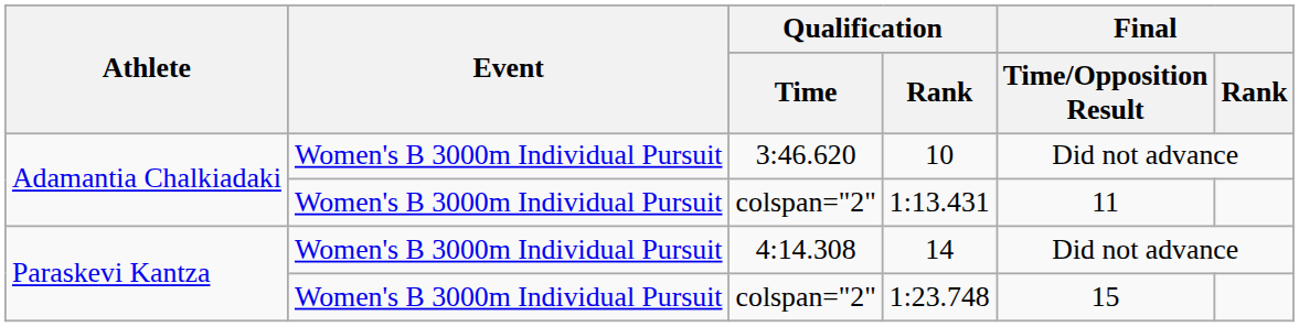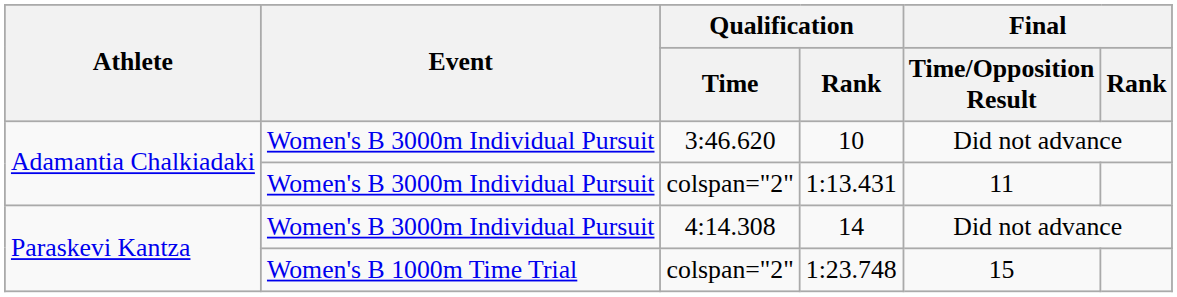1:23.748 | Event: Women's B 3000m Individual Pursuit -> Women's B 1000m Time Trial
